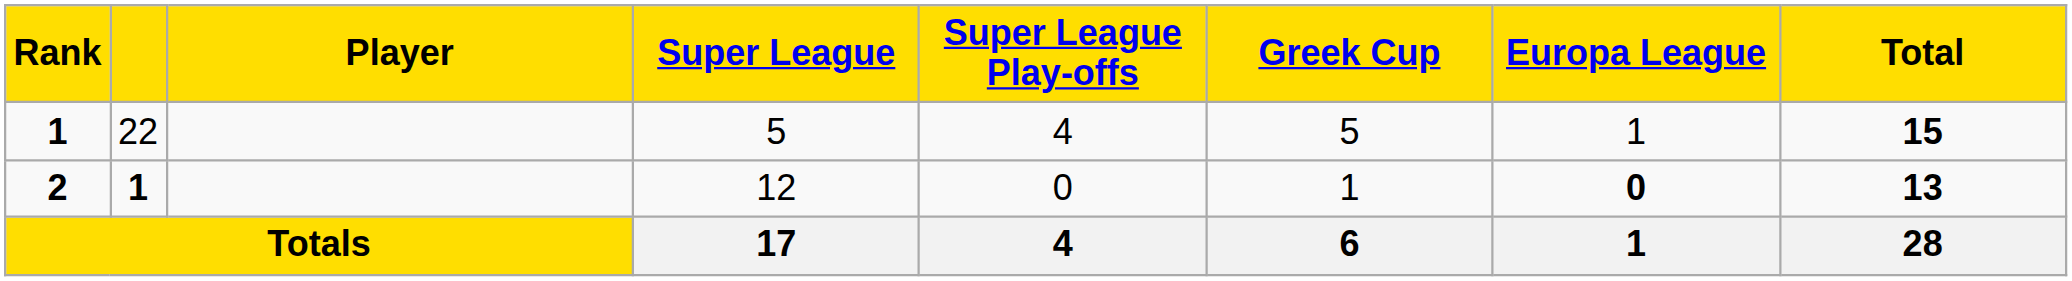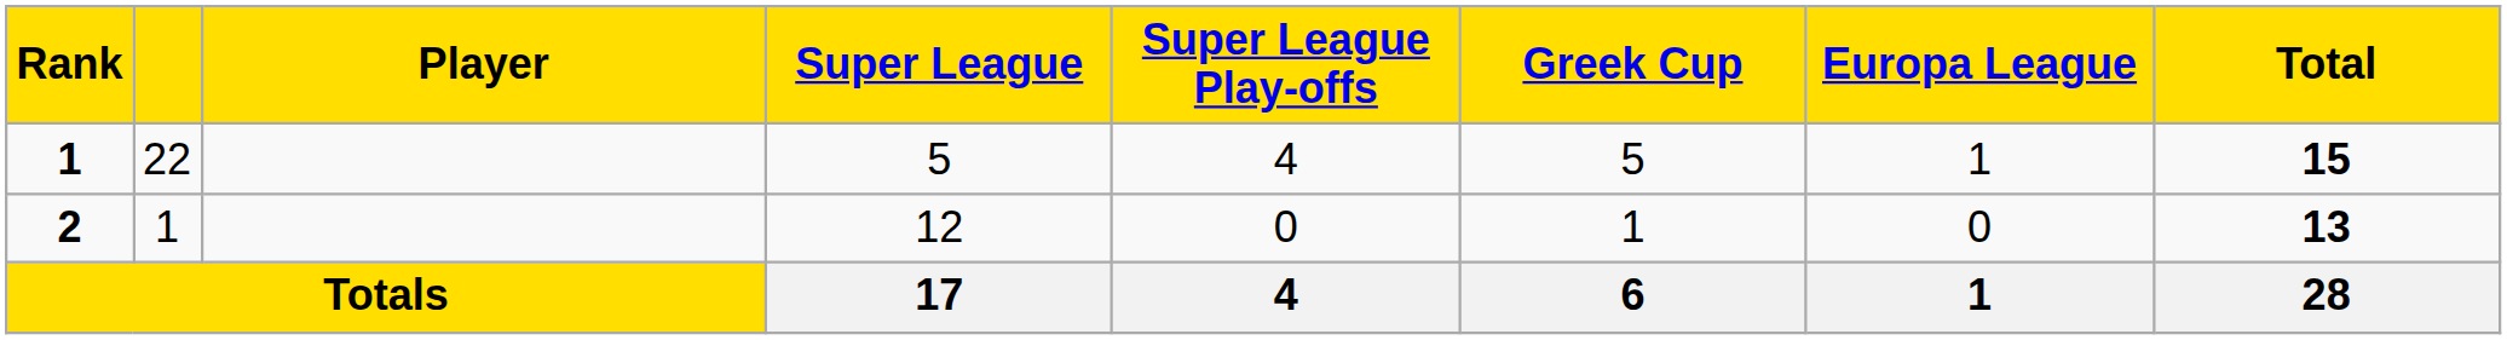2 | column 2: bold -> normal
2 | Europa League: bold -> normal
